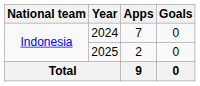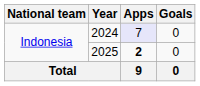2024 | Apps: no background -> lavender background
2025 | Apps: normal -> bold
